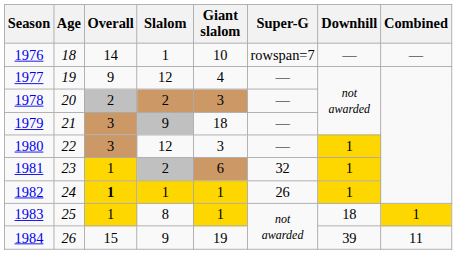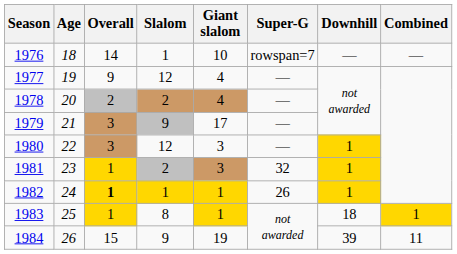1978 | Giant slalom: 3 -> 4
1979 | Giant slalom: 18 -> 17
1981 | Giant slalom: 6 -> 3
